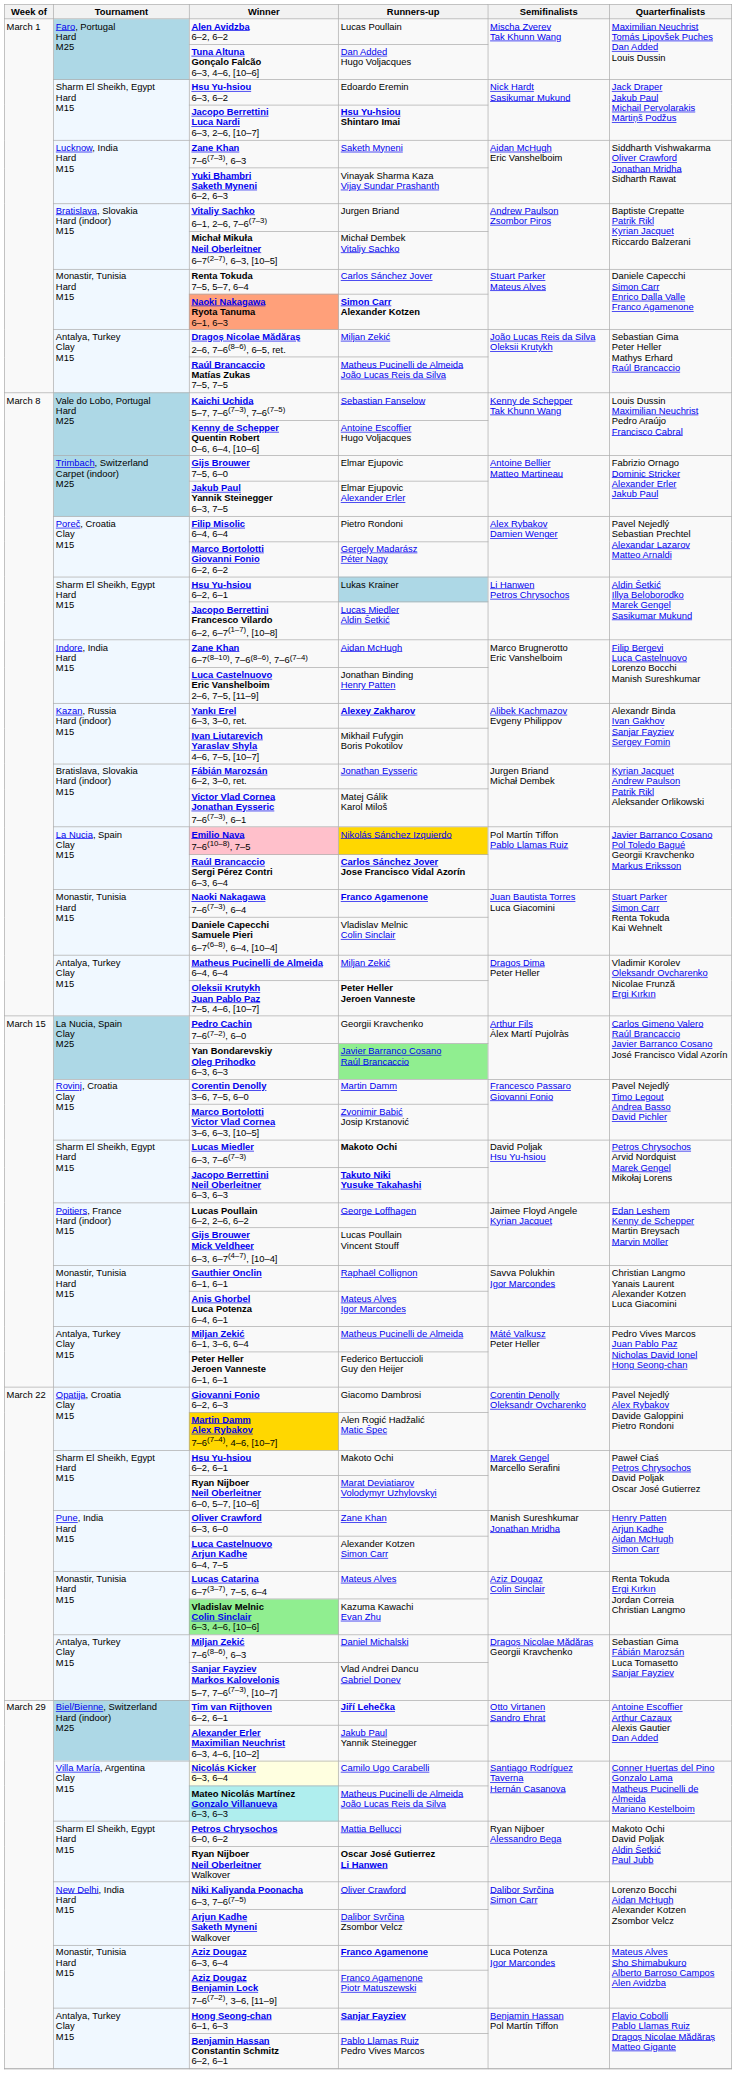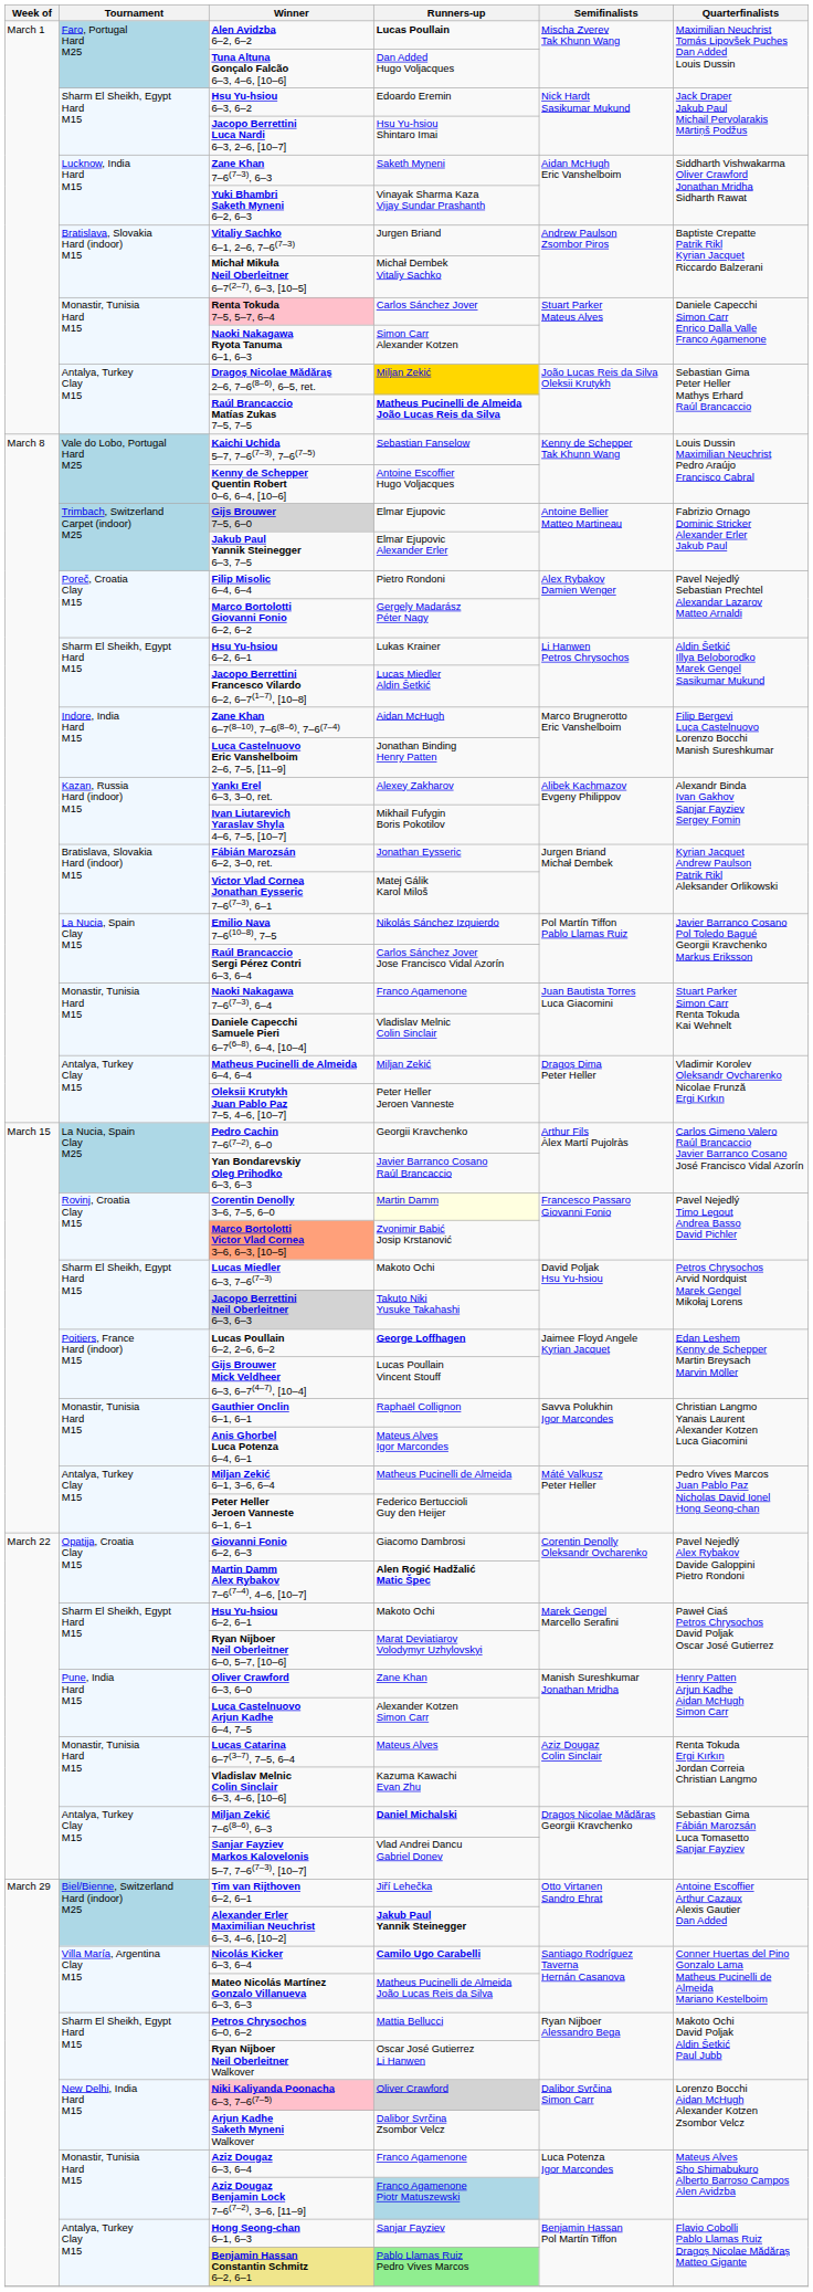Alen Avidzba 6–2, 6–2 | Runners-up: normal -> bold
Jacopo Berrettini Luca Nardi 6–3, 2–6, [10–7] | Runners-up: bold -> normal
Renta Tokuda 7–5, 5–7, 6–4 | Winner: no background -> pink background
Naoki Nakagawa Ryota Tanuma 6–1, 6–3 | Winner: lightsalmon background -> no background
Naoki Nakagawa Ryota Tanuma 6–1, 6–3 | Runners-up: bold -> normal
Dragoș Nicolae Mădăraș 2–6, 7–6(8–6), 6–5, ret. | Runners-up: no background -> gold background
Raúl Brancaccio Matías Zukas 7–5, 7–5 | Runners-up: normal -> bold
Gijs Brouwer 7–5, 6–0 | Winner: no background -> lightgrey background
Hsu Yu-hsiou 6–2, 6–1 / Lukas Krainer | Runners-up: lightblue background -> no background
Yankı Erel 6–3, 3–0, ret. | Runners-up: bold -> normal
Emilio Nava 7–6(10–8), 7–5 | Winner: pink background -> no background
Emilio Nava 7–6(10–8), 7–5 | Runners-up: gold background -> no background
Raúl Brancaccio Sergi Pérez Contri 6–3, 6–4 | Runners-up: bold -> normal
Naoki Nakagawa 7–6(7–3), 6–4 | Runners-up: bold -> normal
Oleksii Krutykh Juan Pablo Paz 7–5, 4–6, [10–7] | Runners-up: bold -> normal
Yan Bondarevskiy Oleg Prihodko 6–3, 6–3 | Runners-up: lightgreen background -> no background
Corentin Denolly 3–6, 7–5, 6–0 | Runners-up: no background -> lightyellow background
Marco Bortolotti Victor Vlad Cornea 3–6, 6–3, [10–5] | Winner: no background -> lightsalmon background
Lucas Miedler 6–3, 7–6(7–3) | Runners-up: bold -> normal
Jacopo Berrettini Neil Oberleitner 6–3, 6–3 | Winner: no background -> lightgrey background
Jacopo Berrettini Neil Oberleitner 6–3, 6–3 | Runners-up: bold -> normal
Lucas Poullain 6–2, 2–6, 6–2 | Runners-up: normal -> bold
Martin Damm Alex Rybakov 7–6(7–4), 4–6, [10–7] | Winner: gold background -> no background
Martin Damm Alex Rybakov 7–6(7–4), 4–6, [10–7] | Runners-up: normal -> bold
Vladislav Melnic Colin Sinclair 6–3, 4–6, [10–6] | Winner: lightgreen background -> no background
Miljan Zekić 7–6(8–6), 6–3 | Runners-up: normal -> bold
Tim van Rijthoven 6–2, 6–1 | Runners-up: bold -> normal
Alexander Erler Maximilian Neuchrist 6–3, 4–6, [10–2] | Runners-up: normal -> bold
Nicolás Kicker 6–3, 6–4 | Winner: lightyellow background -> no background
Nicolás Kicker 6–3, 6–4 | Runners-up: normal -> bold
Mateo Nicolás Martínez Gonzalo Villanueva 6–3, 6–3 | Winner: paleturquoise background -> no background
Ryan Nijboer Neil Oberleitner Walkover | Runners-up: bold -> normal
Niki Kaliyanda Poonacha 6–3, 7–6(7–5) | Winner: no background -> pink background
Niki Kaliyanda Poonacha 6–3, 7–6(7–5) | Runners-up: no background -> lightgrey background
Aziz Dougaz 6–3, 6–4 | Runners-up: bold -> normal
Aziz Dougaz Benjamin Lock 7–6(7–2), 3–6, [11–9] | Runners-up: no background -> lightblue background
Hong Seong-chan 6–1, 6–3 | Runners-up: bold -> normal
Benjamin Hassan Constantin Schmitz 6–2, 6–1 | Winner: no background -> khaki background
Benjamin Hassan Constantin Schmitz 6–2, 6–1 | Runners-up: no background -> lightgreen background
